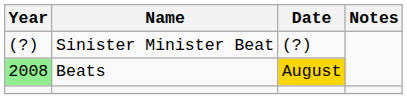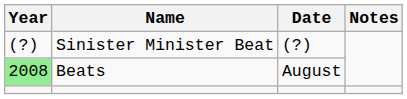Beats | Date: gold background -> no background
